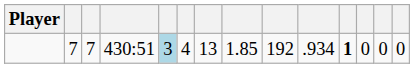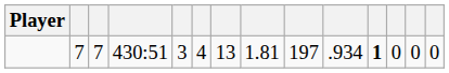row 2 | column 5: lightblue background -> no background
row 2 | column 8: 1.85 -> 1.81
row 2 | column 9: 192 -> 197
